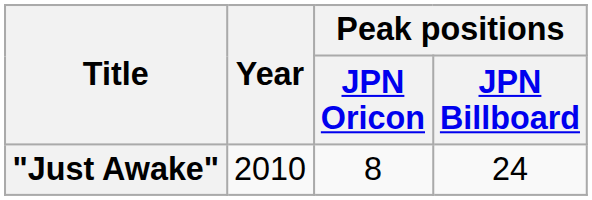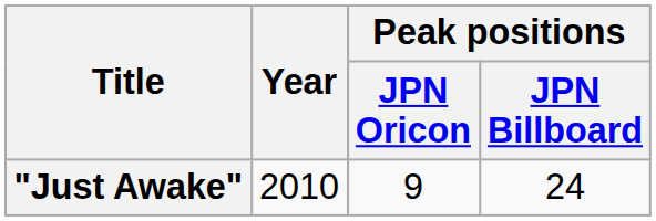"Just Awake" | Peak positions / JPN Oricon: 8 -> 9
